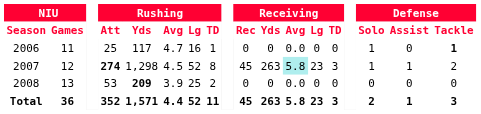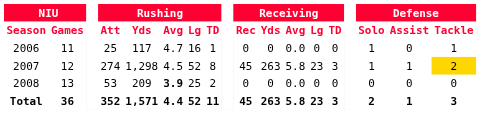2006 | Defense / Tackle: bold -> normal
2007 | Rushing / Att: bold -> normal
2007 | Receiving / Avg: paleturquoise background -> no background
2007 | Defense / Tackle: no background -> gold background
2008 | Rushing / Yds: bold -> normal
2008 | Rushing / Avg: normal -> bold
